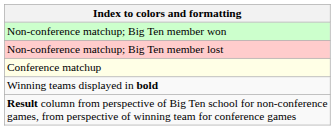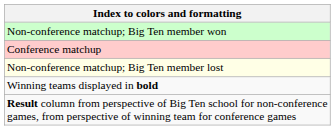row 3 | column 1: Non-conference matchup; Big Ten member lost -> Conference matchup
row 4 | column 1: Conference matchup -> Non-conference matchup; Big Ten member lost
